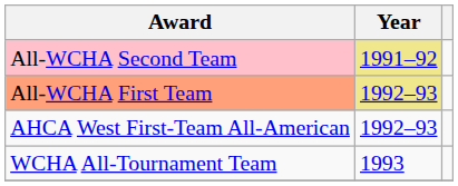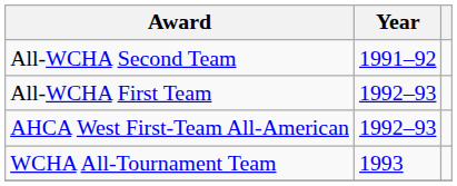row 2 | Award: pink background -> no background
row 2 | Year: khaki background -> no background
row 3 | Award: lightsalmon background -> no background
row 3 | Year: khaki background -> no background
